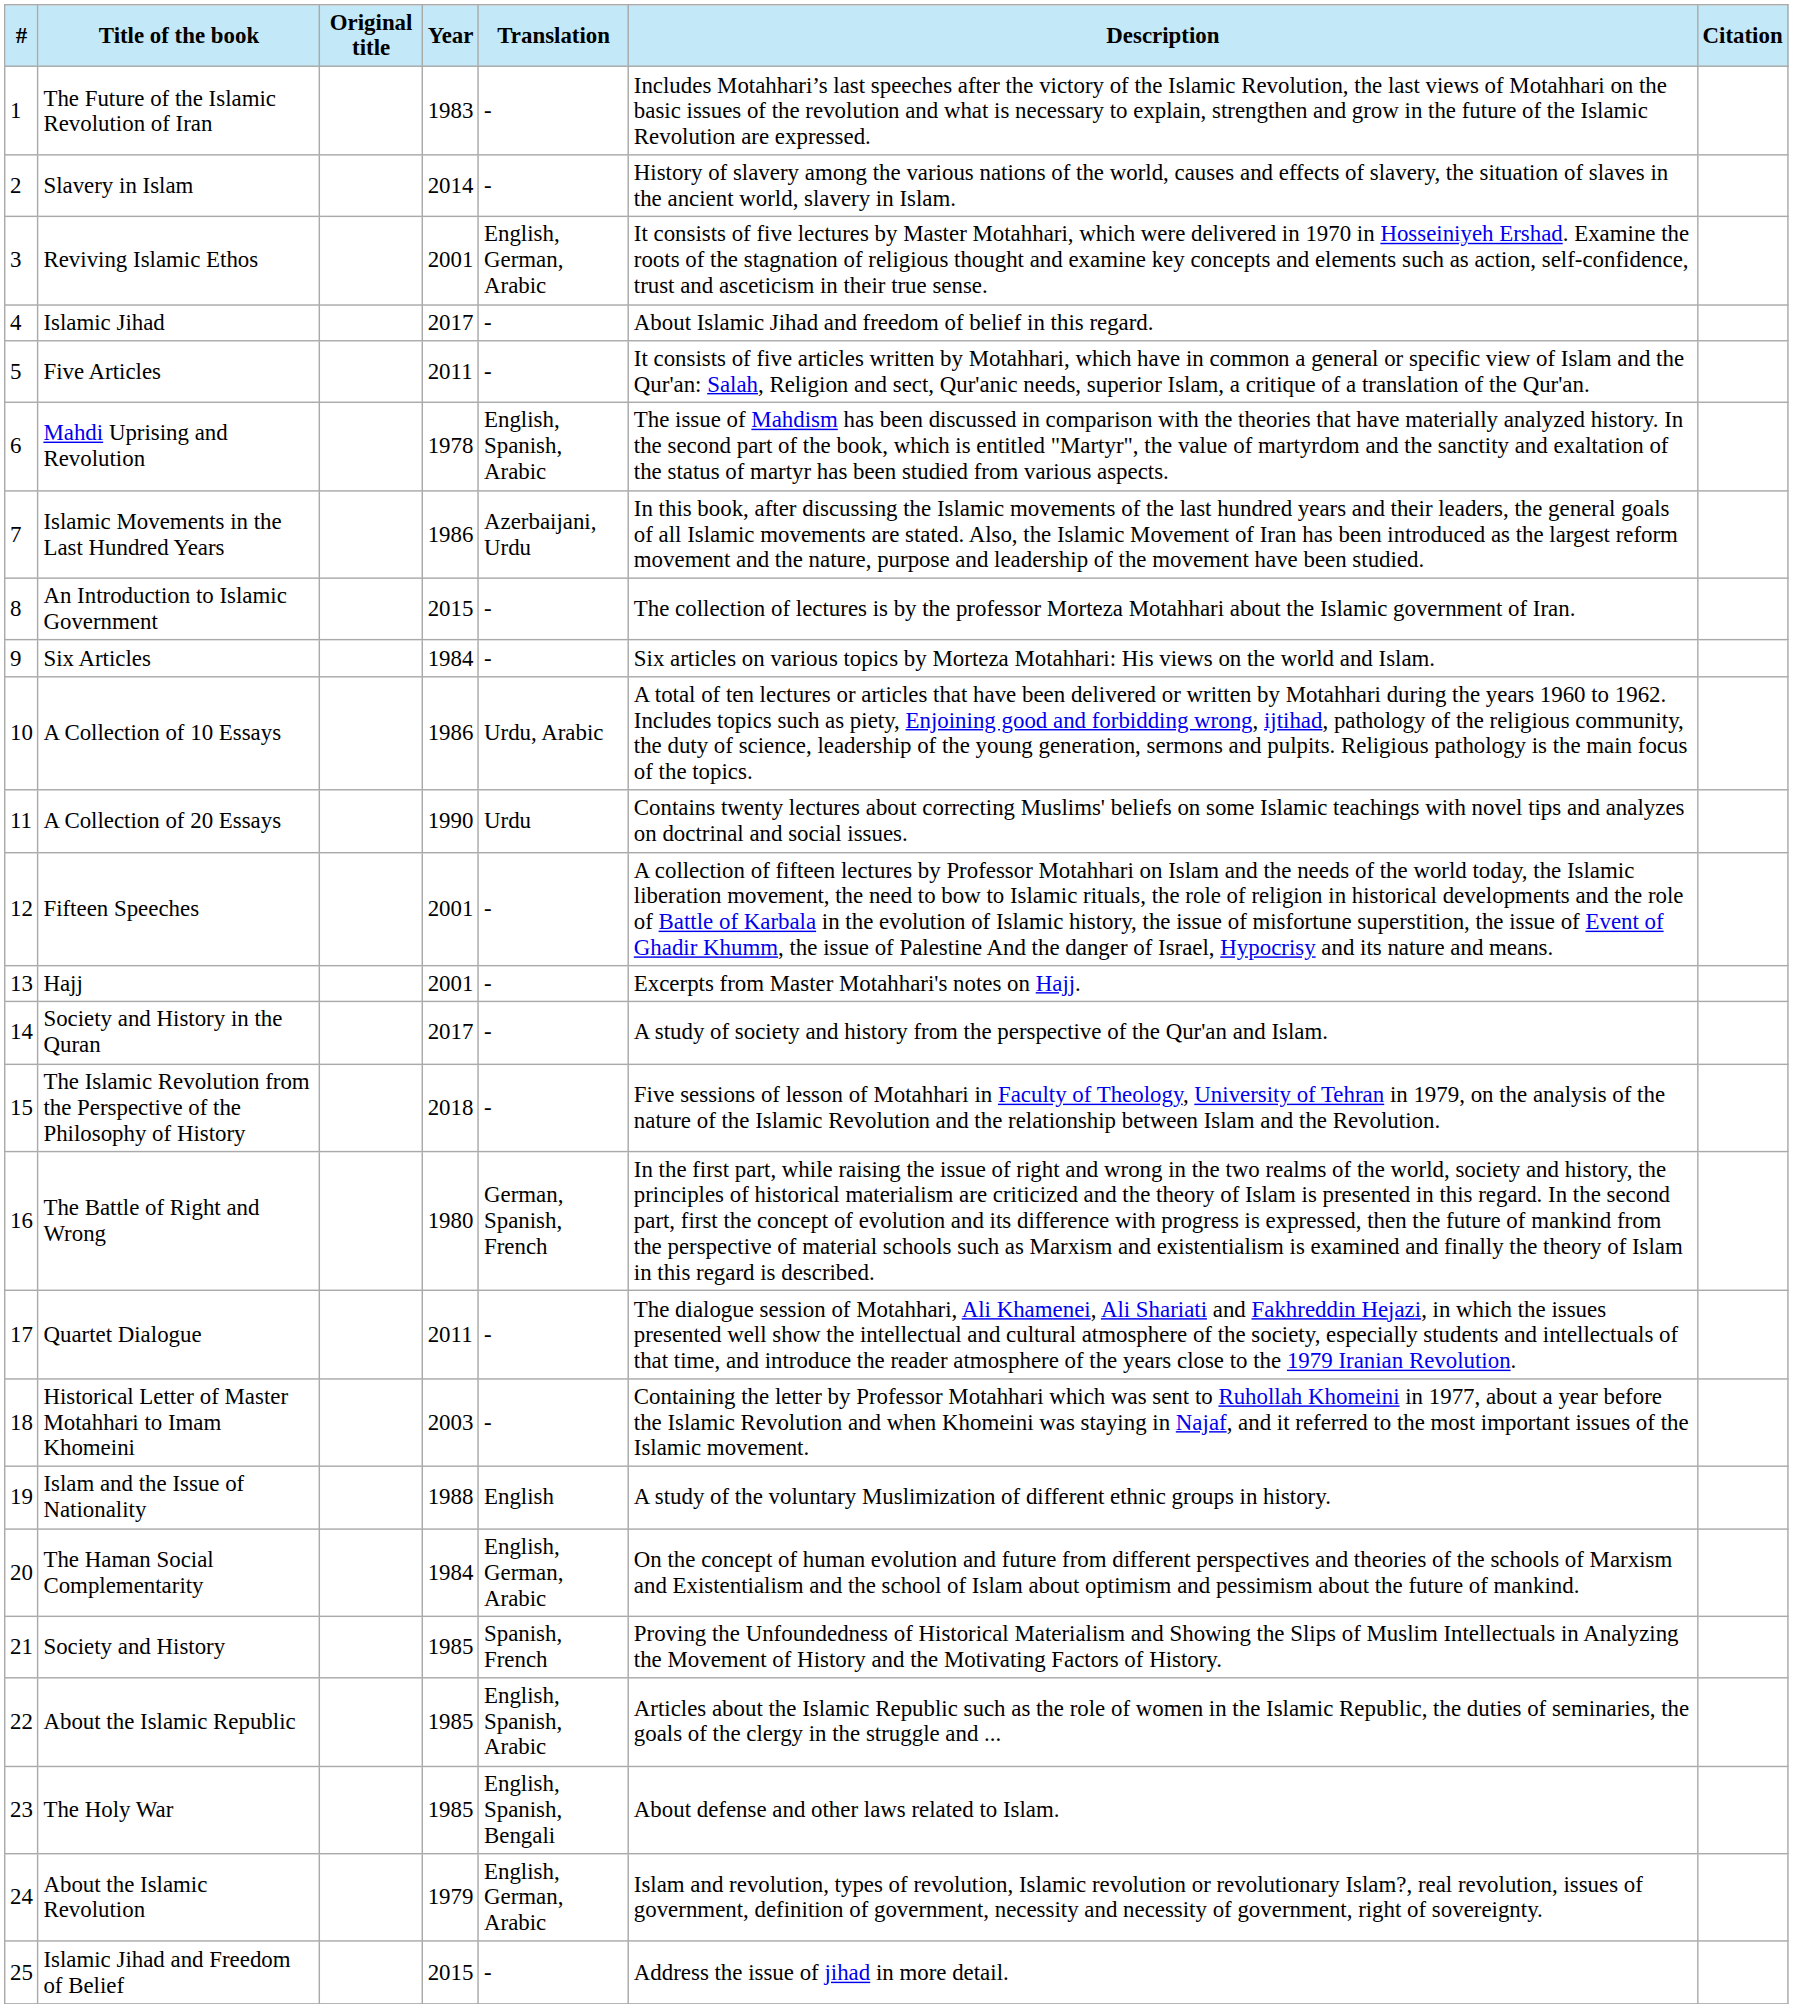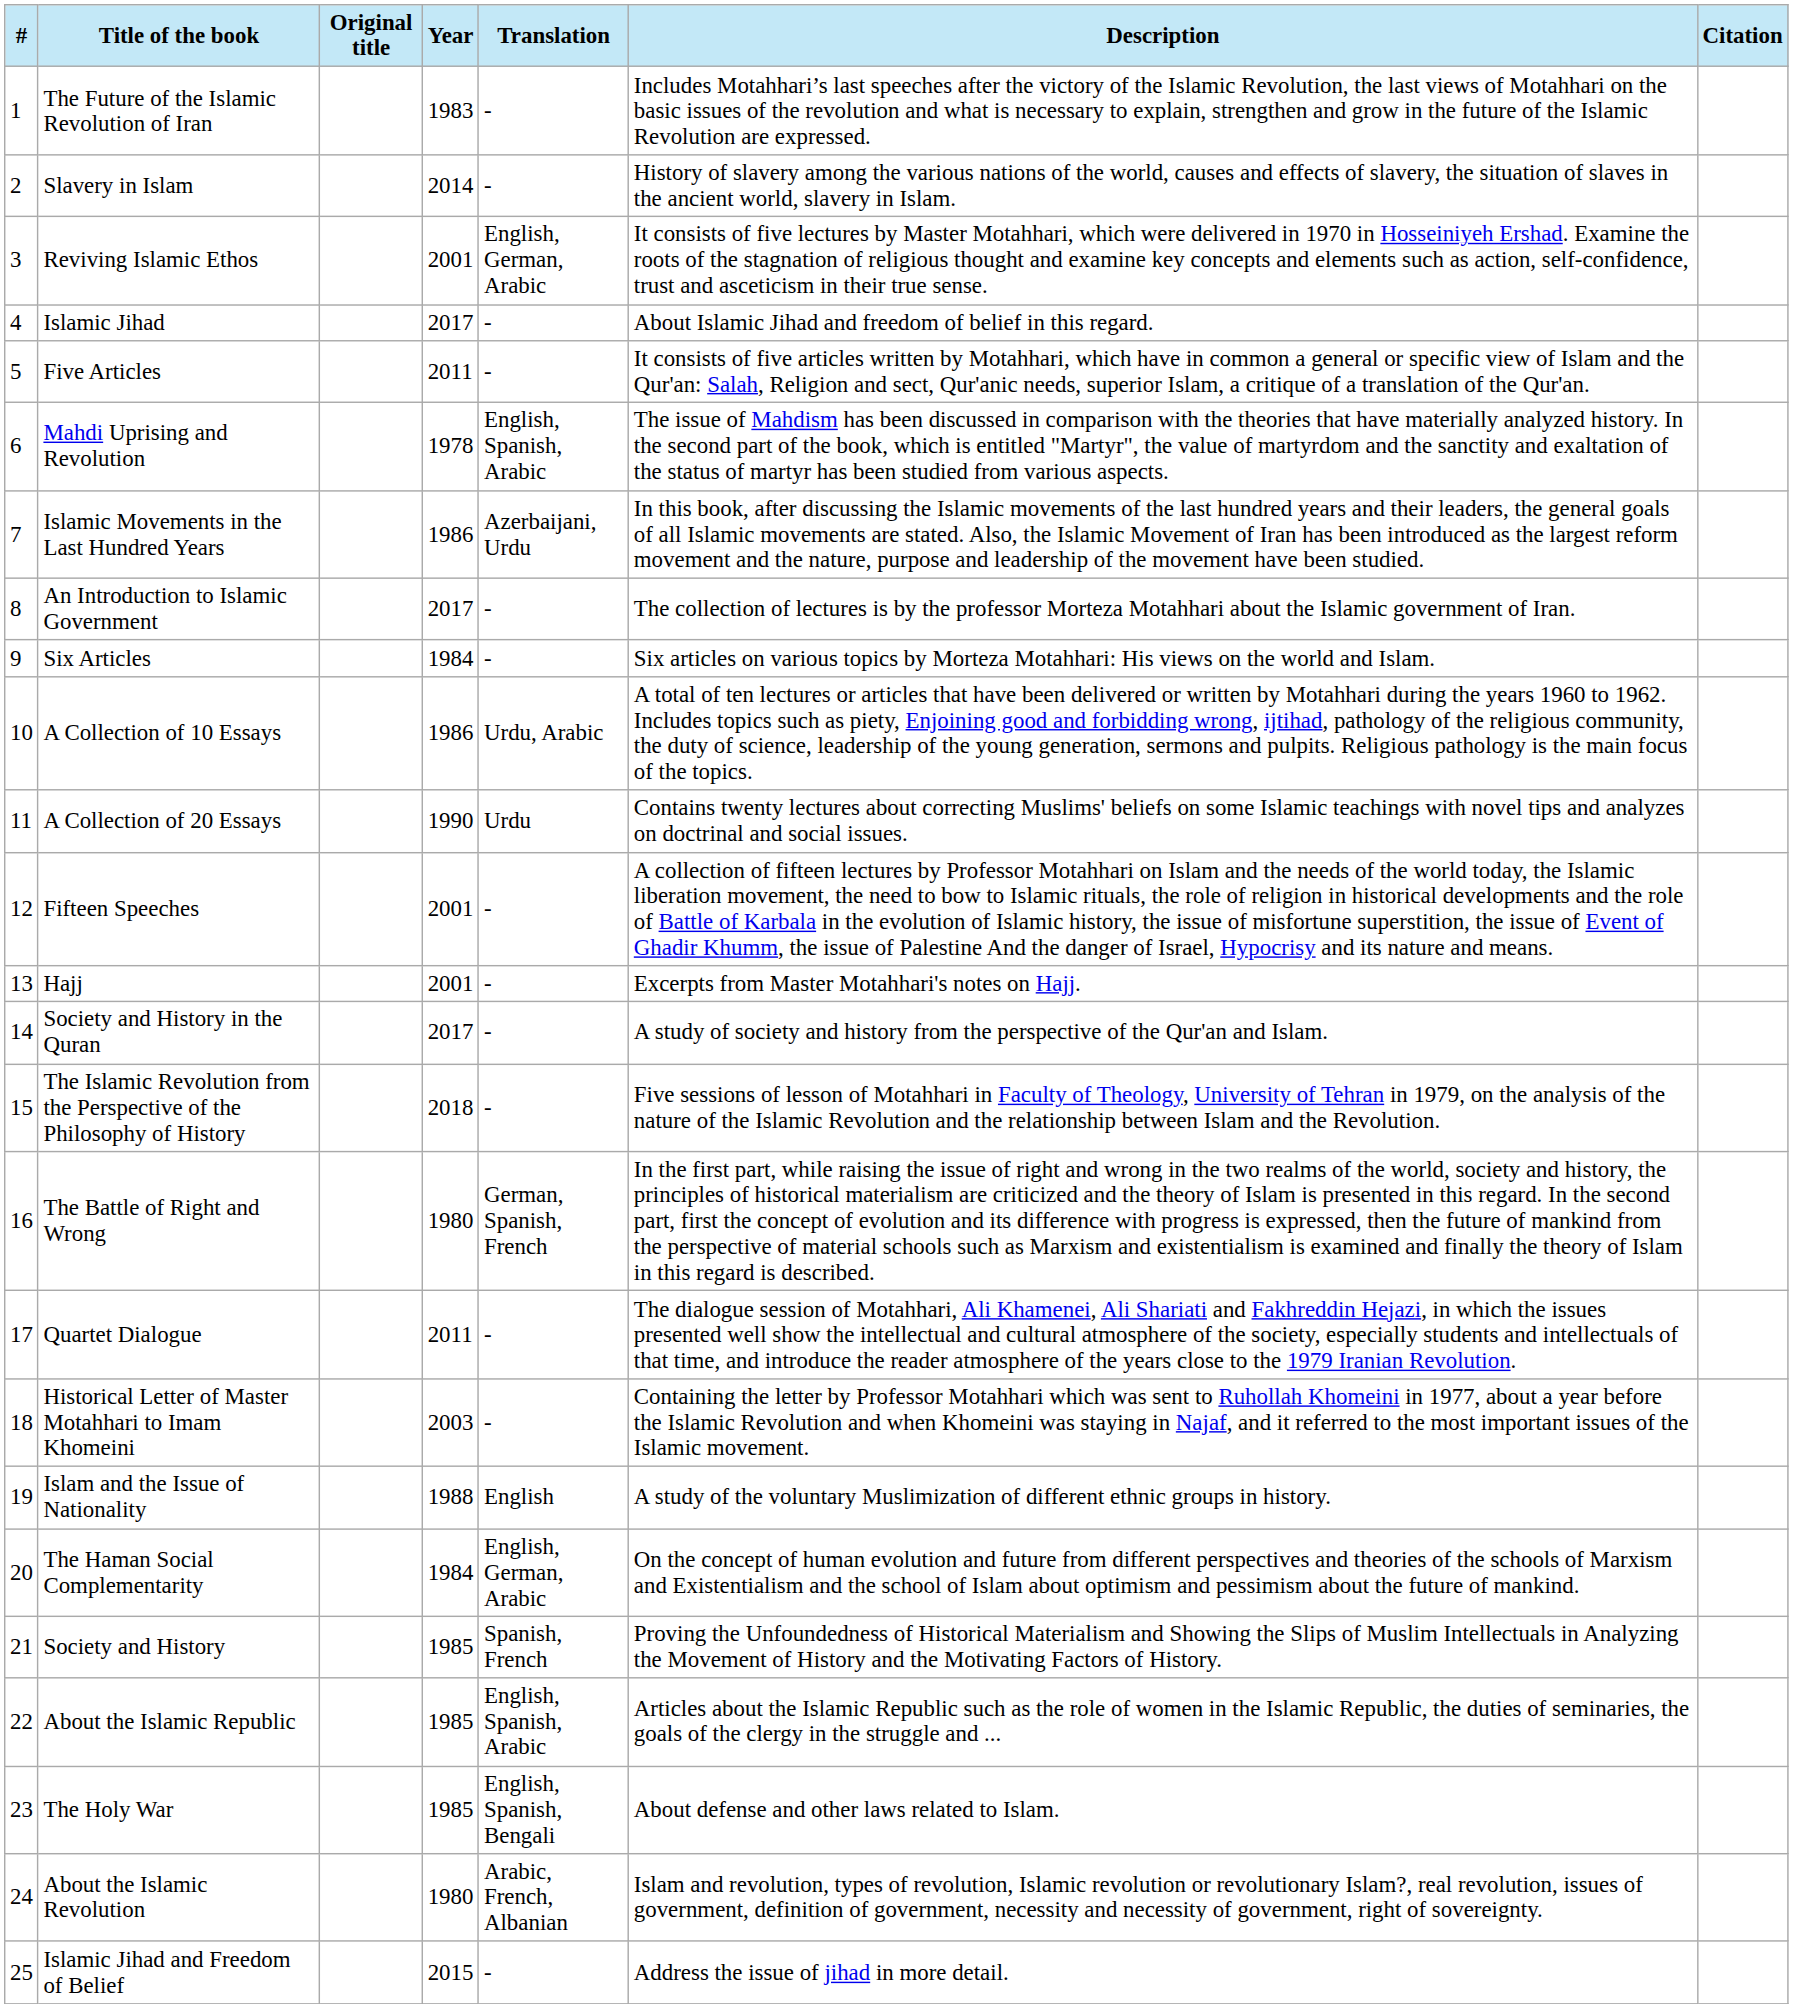An Introduction to Islamic Government | Year: 2015 -> 2017
About the Islamic Revolution | Year: 1979 -> 1980
About the Islamic Revolution | Translation: English, German, Arabic -> Arabic, French, Albanian
